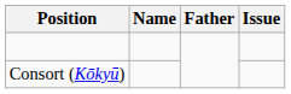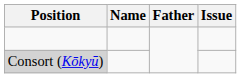Consort (Kōkyū) | Position: no background -> lightgrey background
